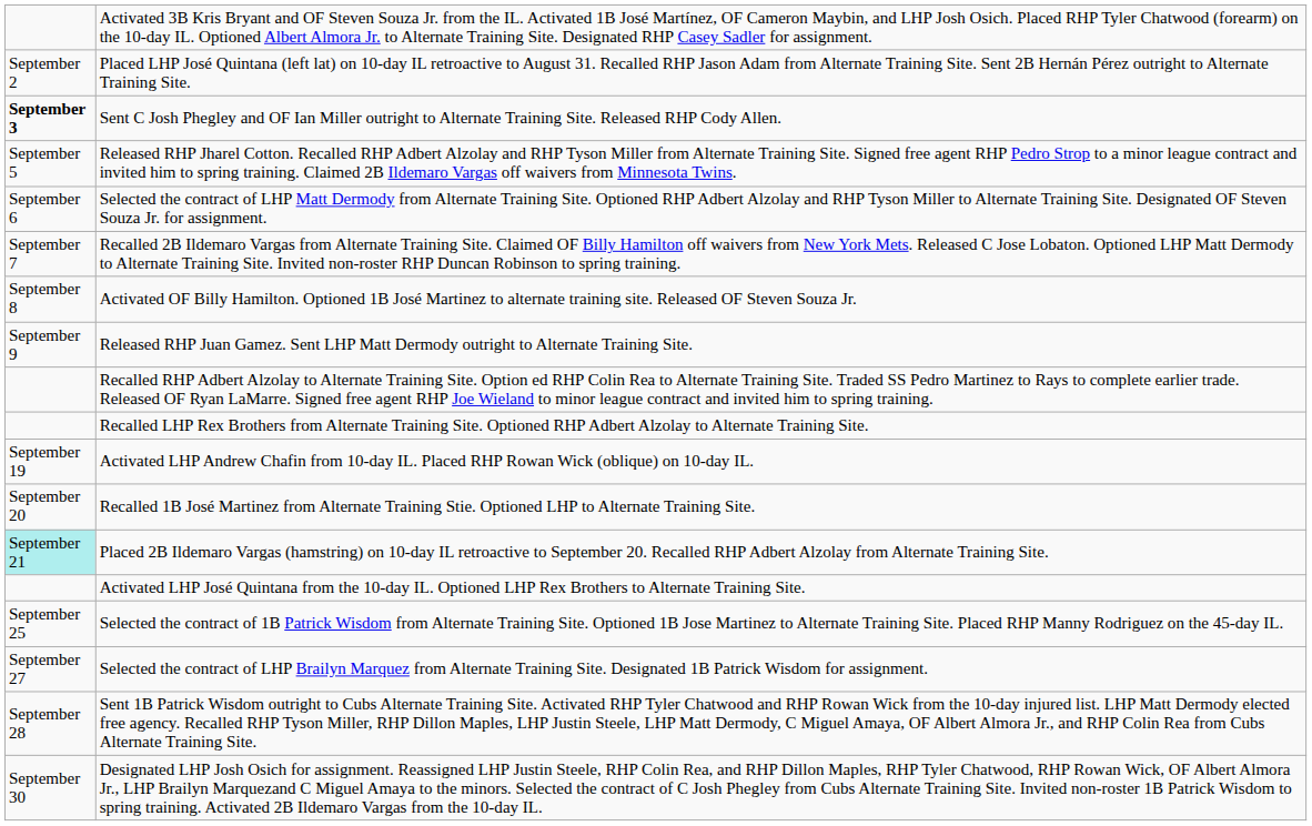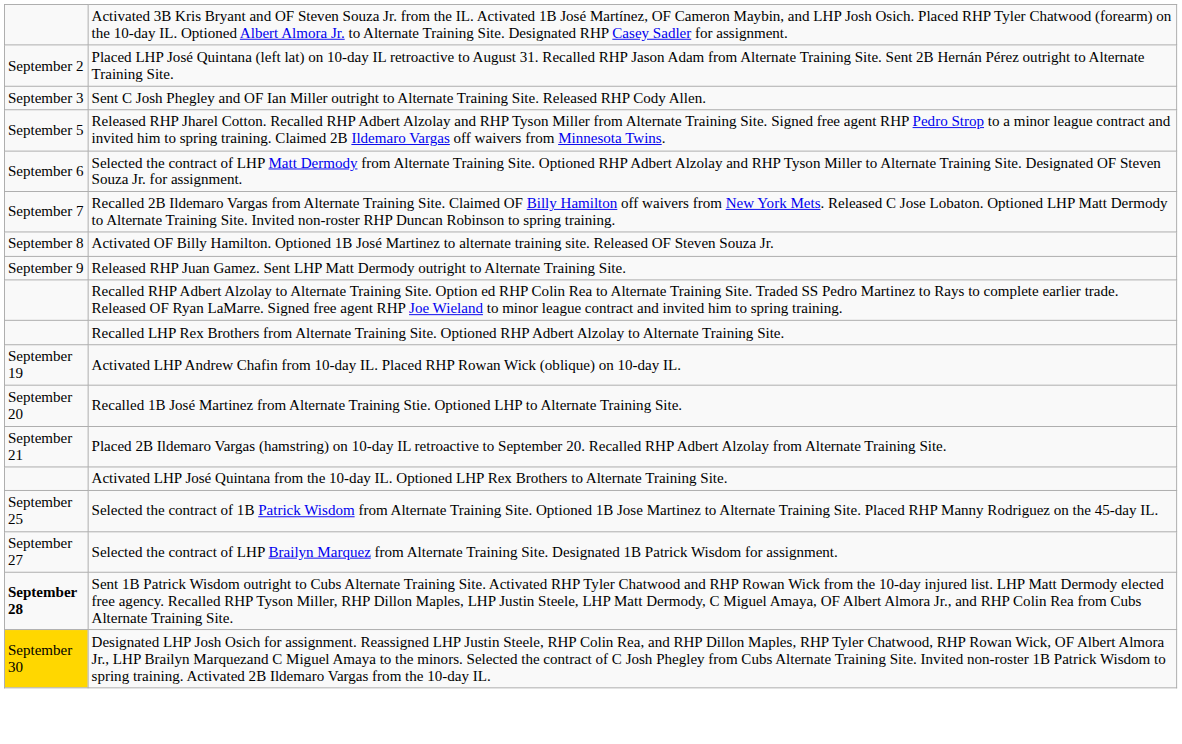row 3 | column 1: bold -> normal
row 13 | column 1: paleturquoise background -> no background
row 17 | column 1: normal -> bold
row 18 | column 1: no background -> gold background
